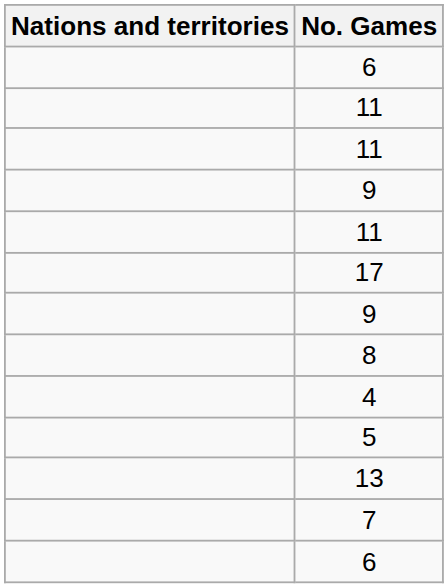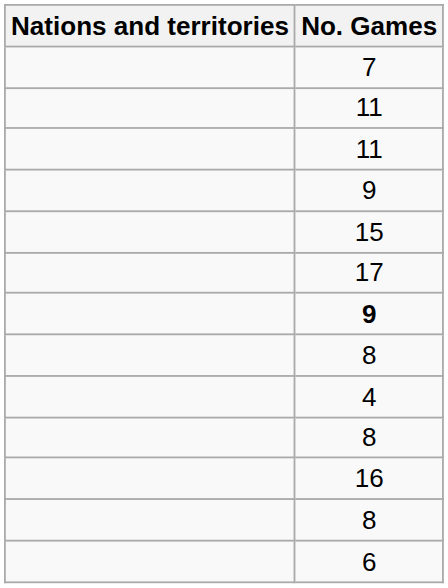row 2 | No. Games: 6 -> 7
row 6 | No. Games: 11 -> 15
row 8 | No. Games: normal -> bold
row 11 | No. Games: 5 -> 8
row 12 | No. Games: 13 -> 16
row 13 | No. Games: 7 -> 8
